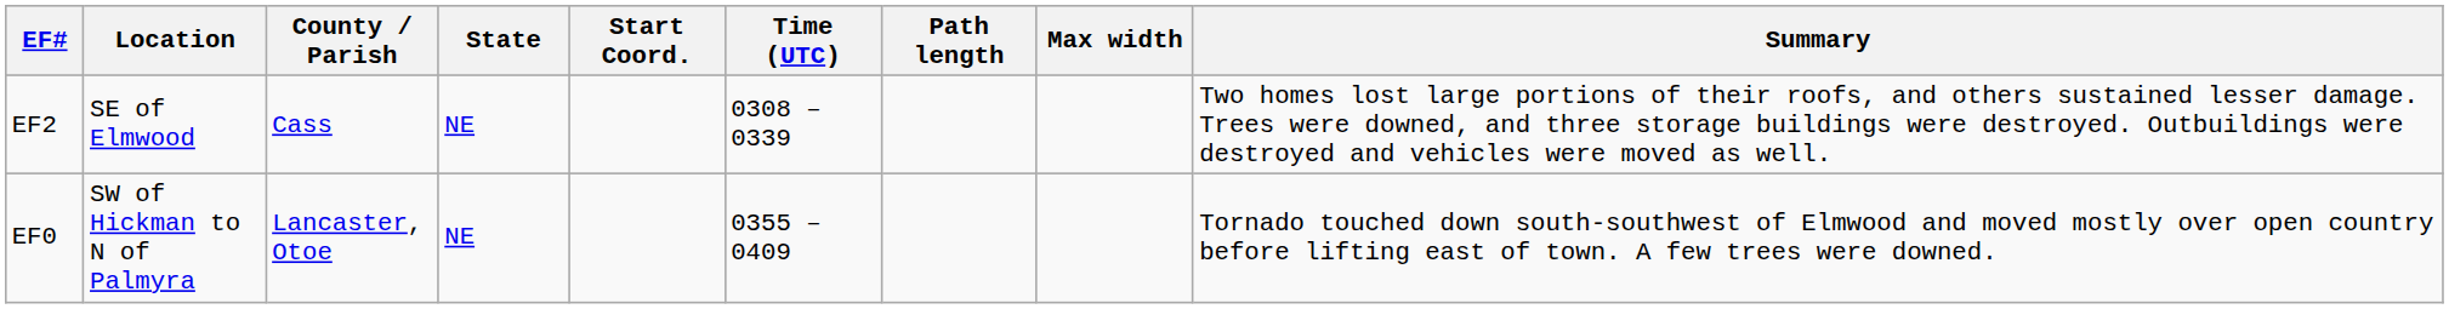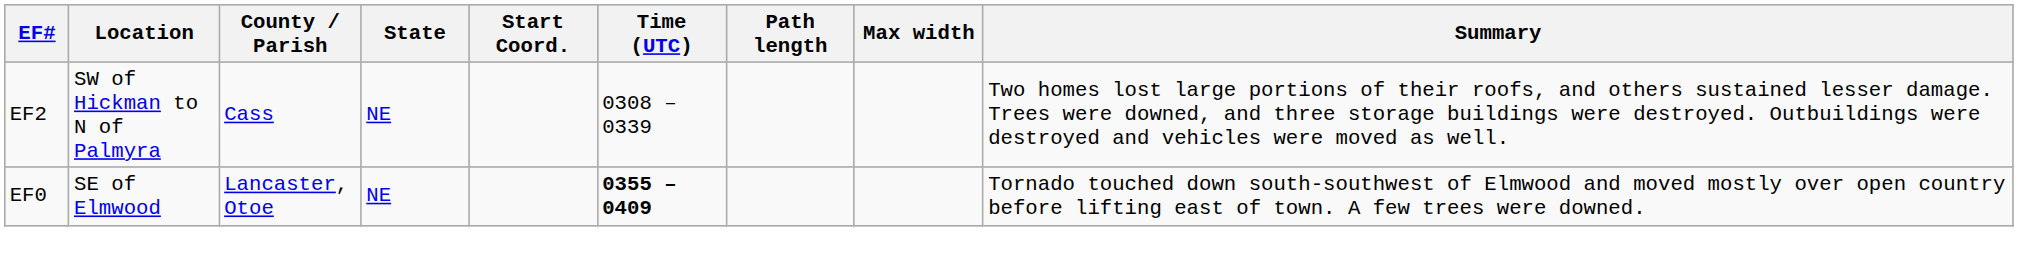EF2 | Location: SE of Elmwood -> SW of Hickman to N of Palmyra
EF0 | Location: SW of Hickman to N of Palmyra -> SE of Elmwood
EF0 | Time (UTC): normal -> bold
